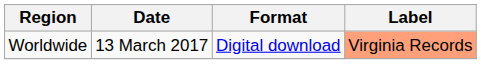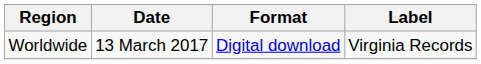Worldwide | Label: lightsalmon background -> no background
